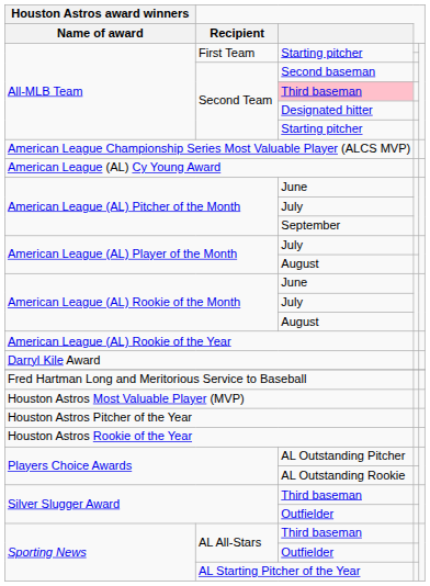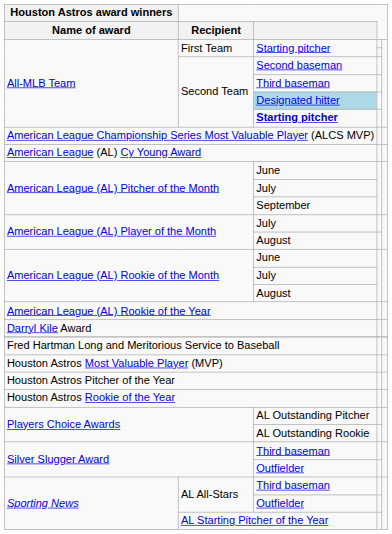Second Team / Third baseman | column 3: pink background -> no background
Designated hitter | column 3: no background -> lightblue background
Second Team / Starting pitcher | column 3: normal -> bold
